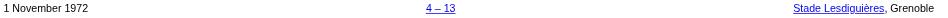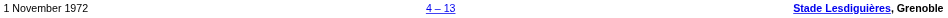1 November 1972 | column 3: normal -> bold
